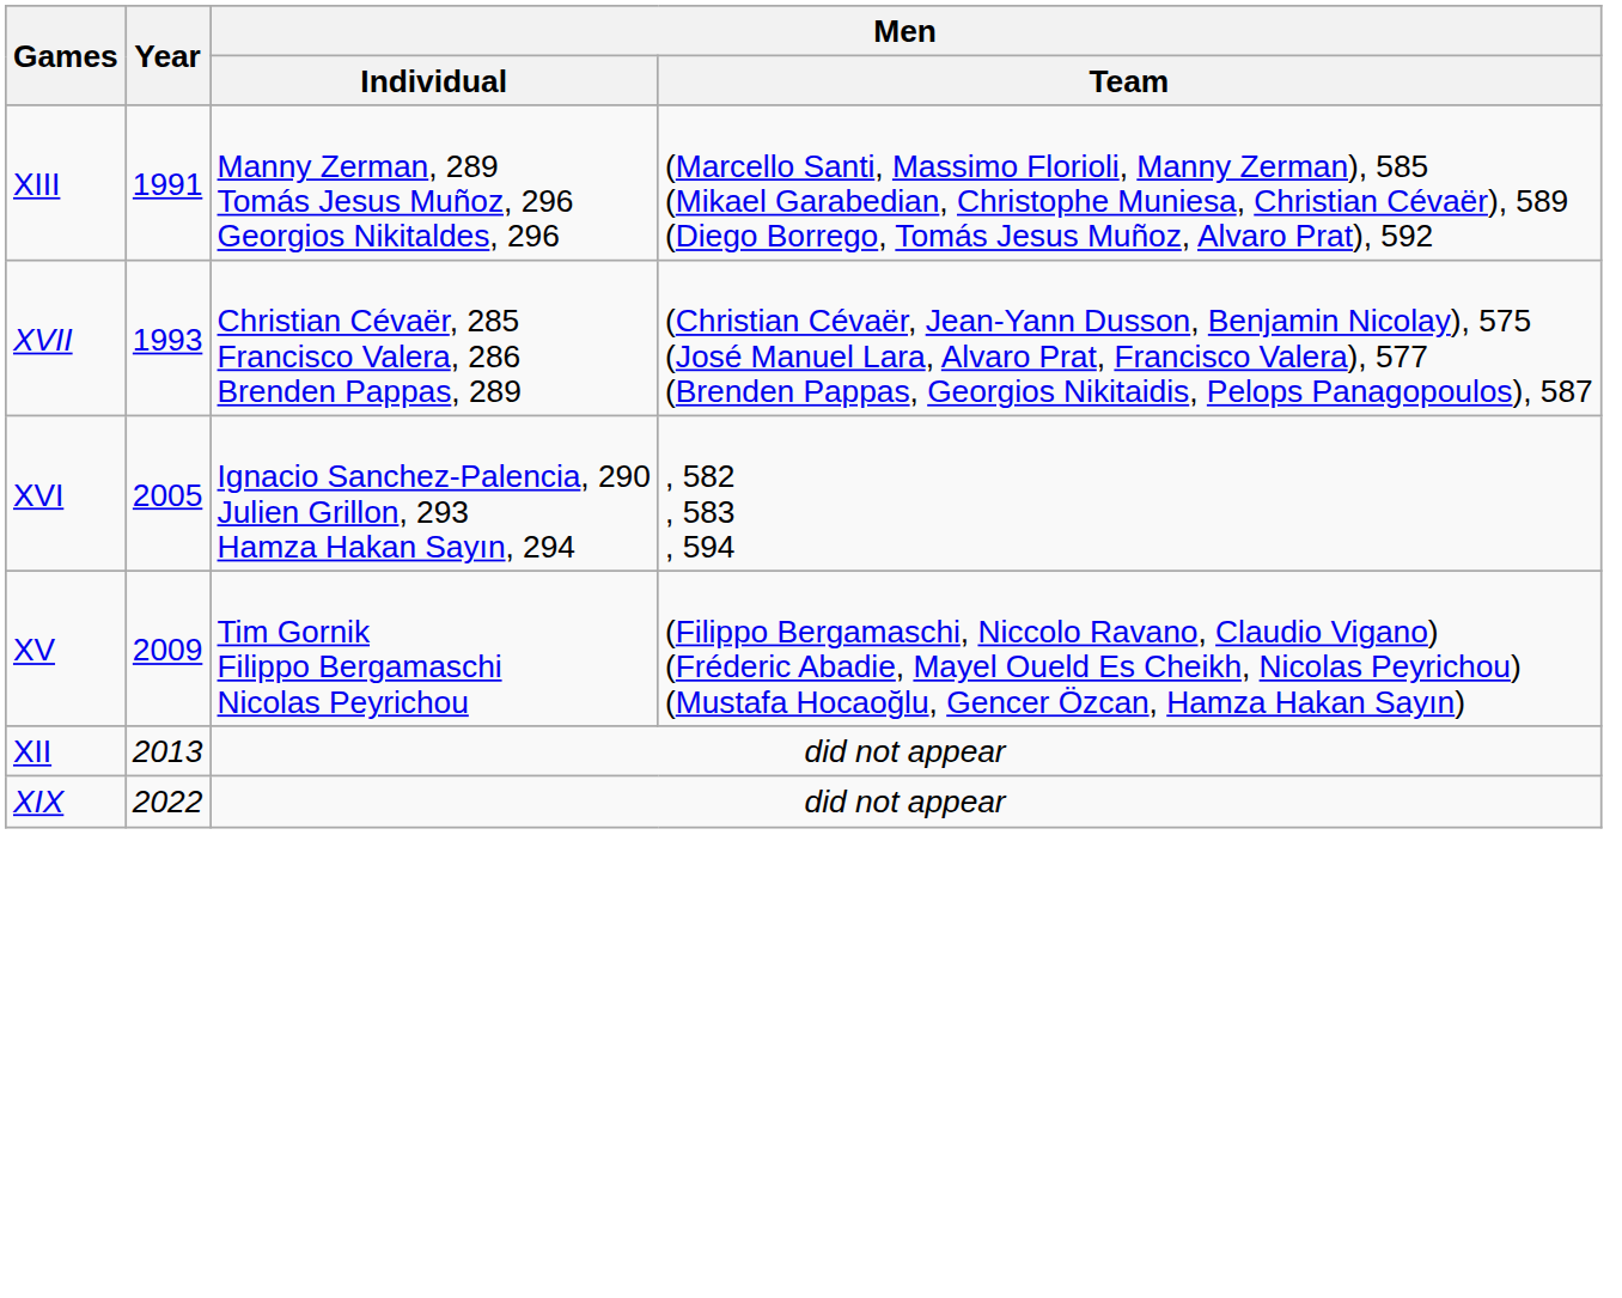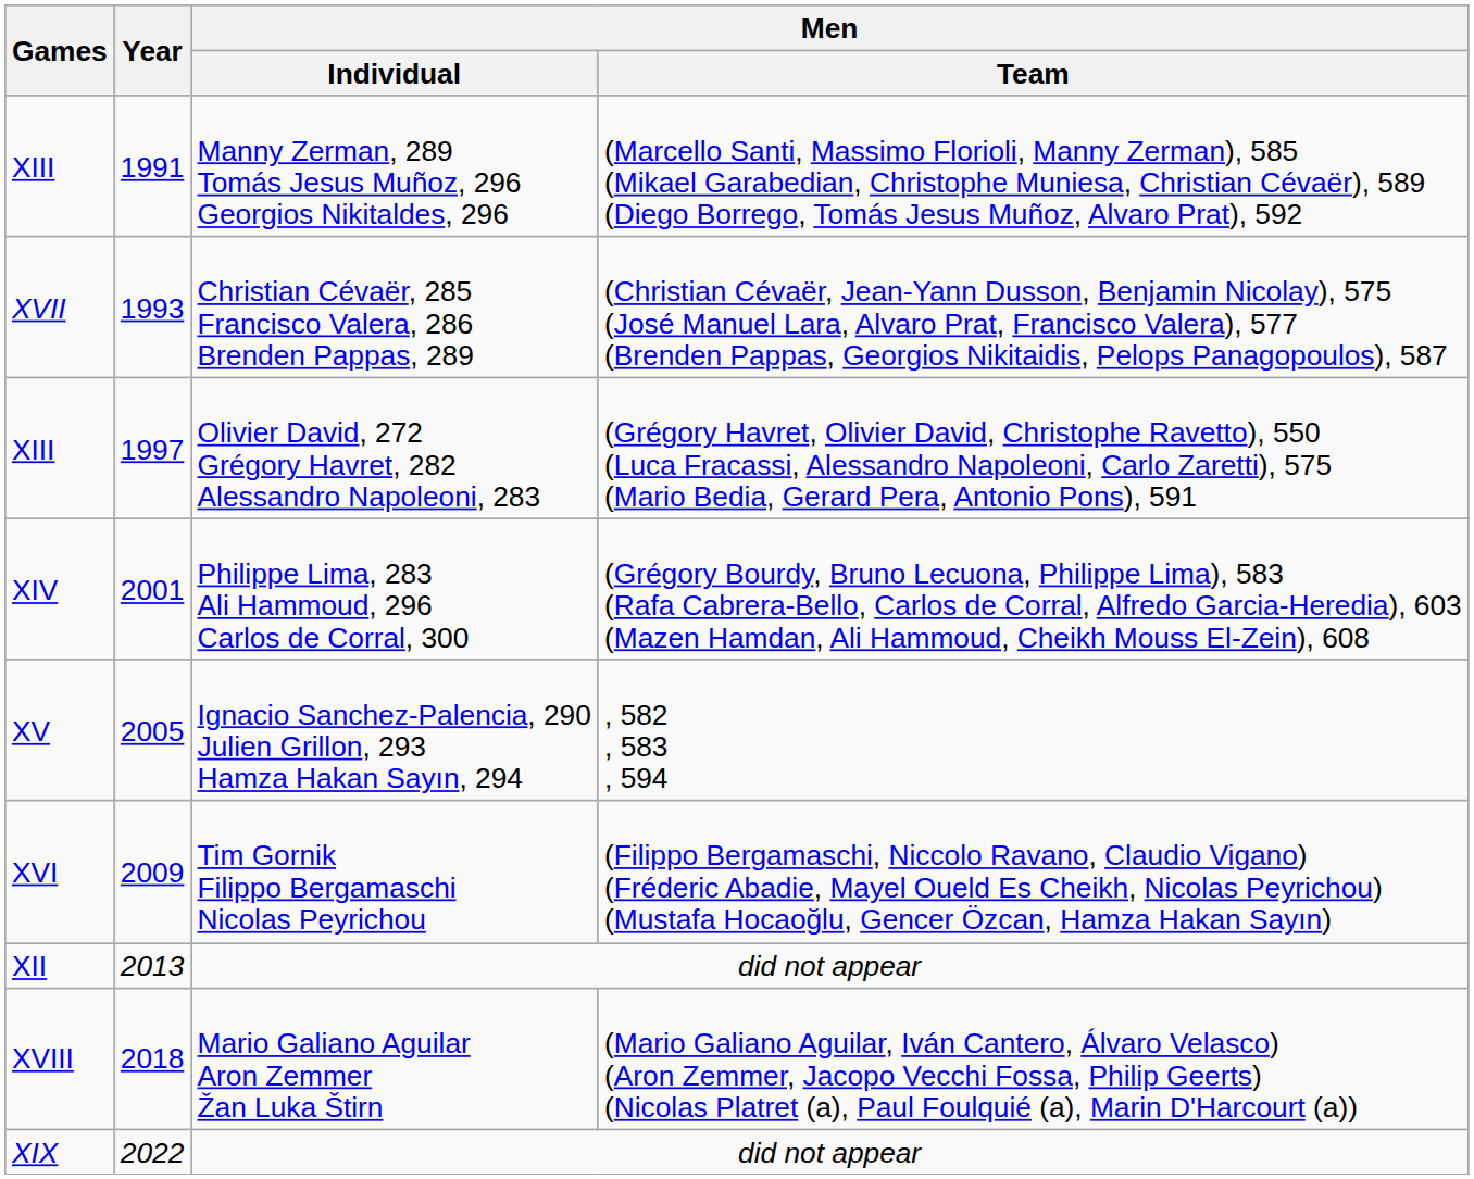+ row: XIII | 1997 | Olivier David, 272 Grégory Havret, 282 Alessandro Napoleoni, 283 | (Grégory Havret, Olivier David, Christophe Ravetto), 550 (Luca Fracassi, Alessandro Napoleoni, Carlo Zaretti), 575 (Mario Bedia, Gerard Pera, Antonio Pons), 591
+ row: XIV | 2001 | Philippe Lima, 283 Ali Hammoud, 296 Carlos de Corral, 300 | (Grégory Bourdy, Bruno Lecuona, Philippe Lima), 583 (Rafa Cabrera-Bello, Carlos de Corral, Alfredo Garcia-Heredia), 603 (Mazen Hamdan, Ali Hammoud, Cheikh Mouss El-Zein), 608
2005 | Games: XVI -> XV
2009 | Games: XV -> XVI
+ row: XVIII | 2018 | Mario Galiano Aguilar Aron Zemmer Žan Luka Štirn | (Mario Galiano Aguilar, Iván Cantero, Álvaro Velasco) (Aron Zemmer, Jacopo Vecchi Fossa, Philip Geerts) (Nicolas Platret (a), Paul Foulquié (a), Marin D'Harcourt (a))
